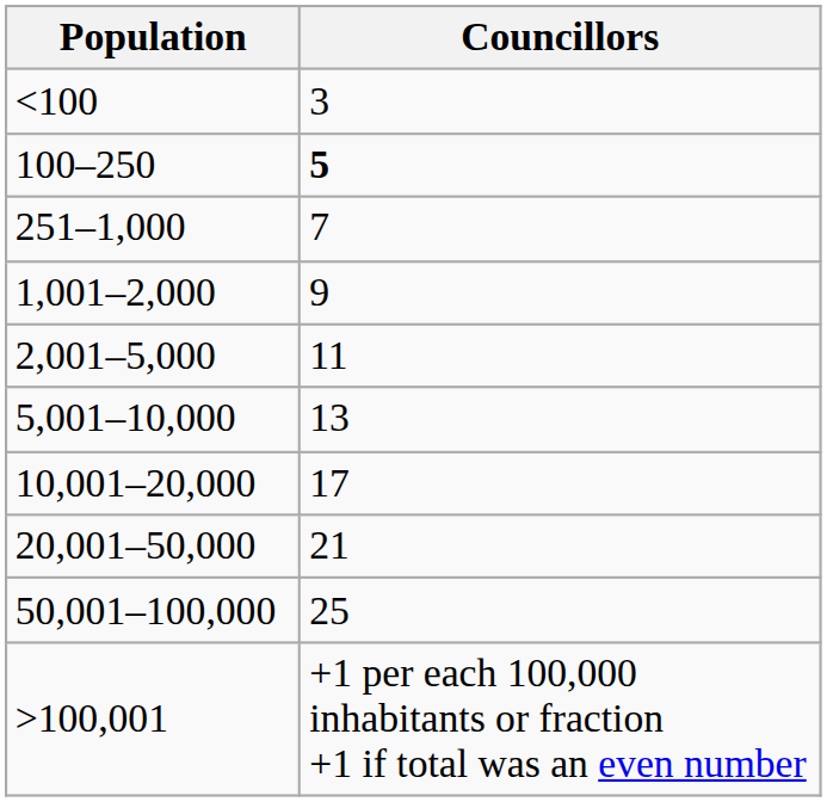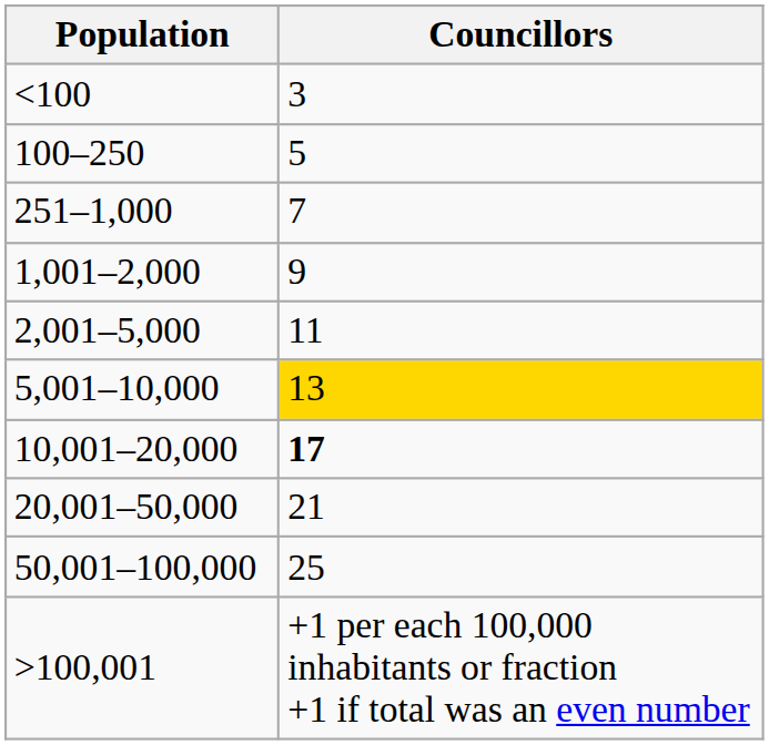100–250 | Councillors: bold -> normal
5,001–10,000 | Councillors: no background -> gold background
10,001–20,000 | Councillors: normal -> bold
